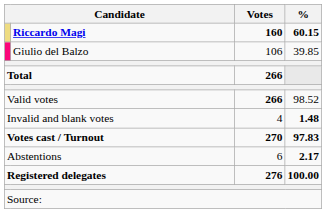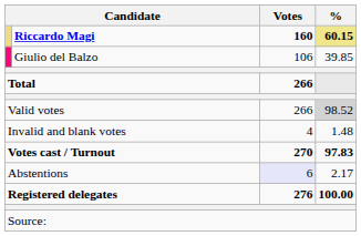Riccardo Magi | %: no background -> khaki background
Valid votes | Votes: bold -> normal
Valid votes | %: no background -> lightgrey background
Invalid and blank votes | %: bold -> normal
Abstentions | Votes: no background -> lavender background
Abstentions | %: bold -> normal
